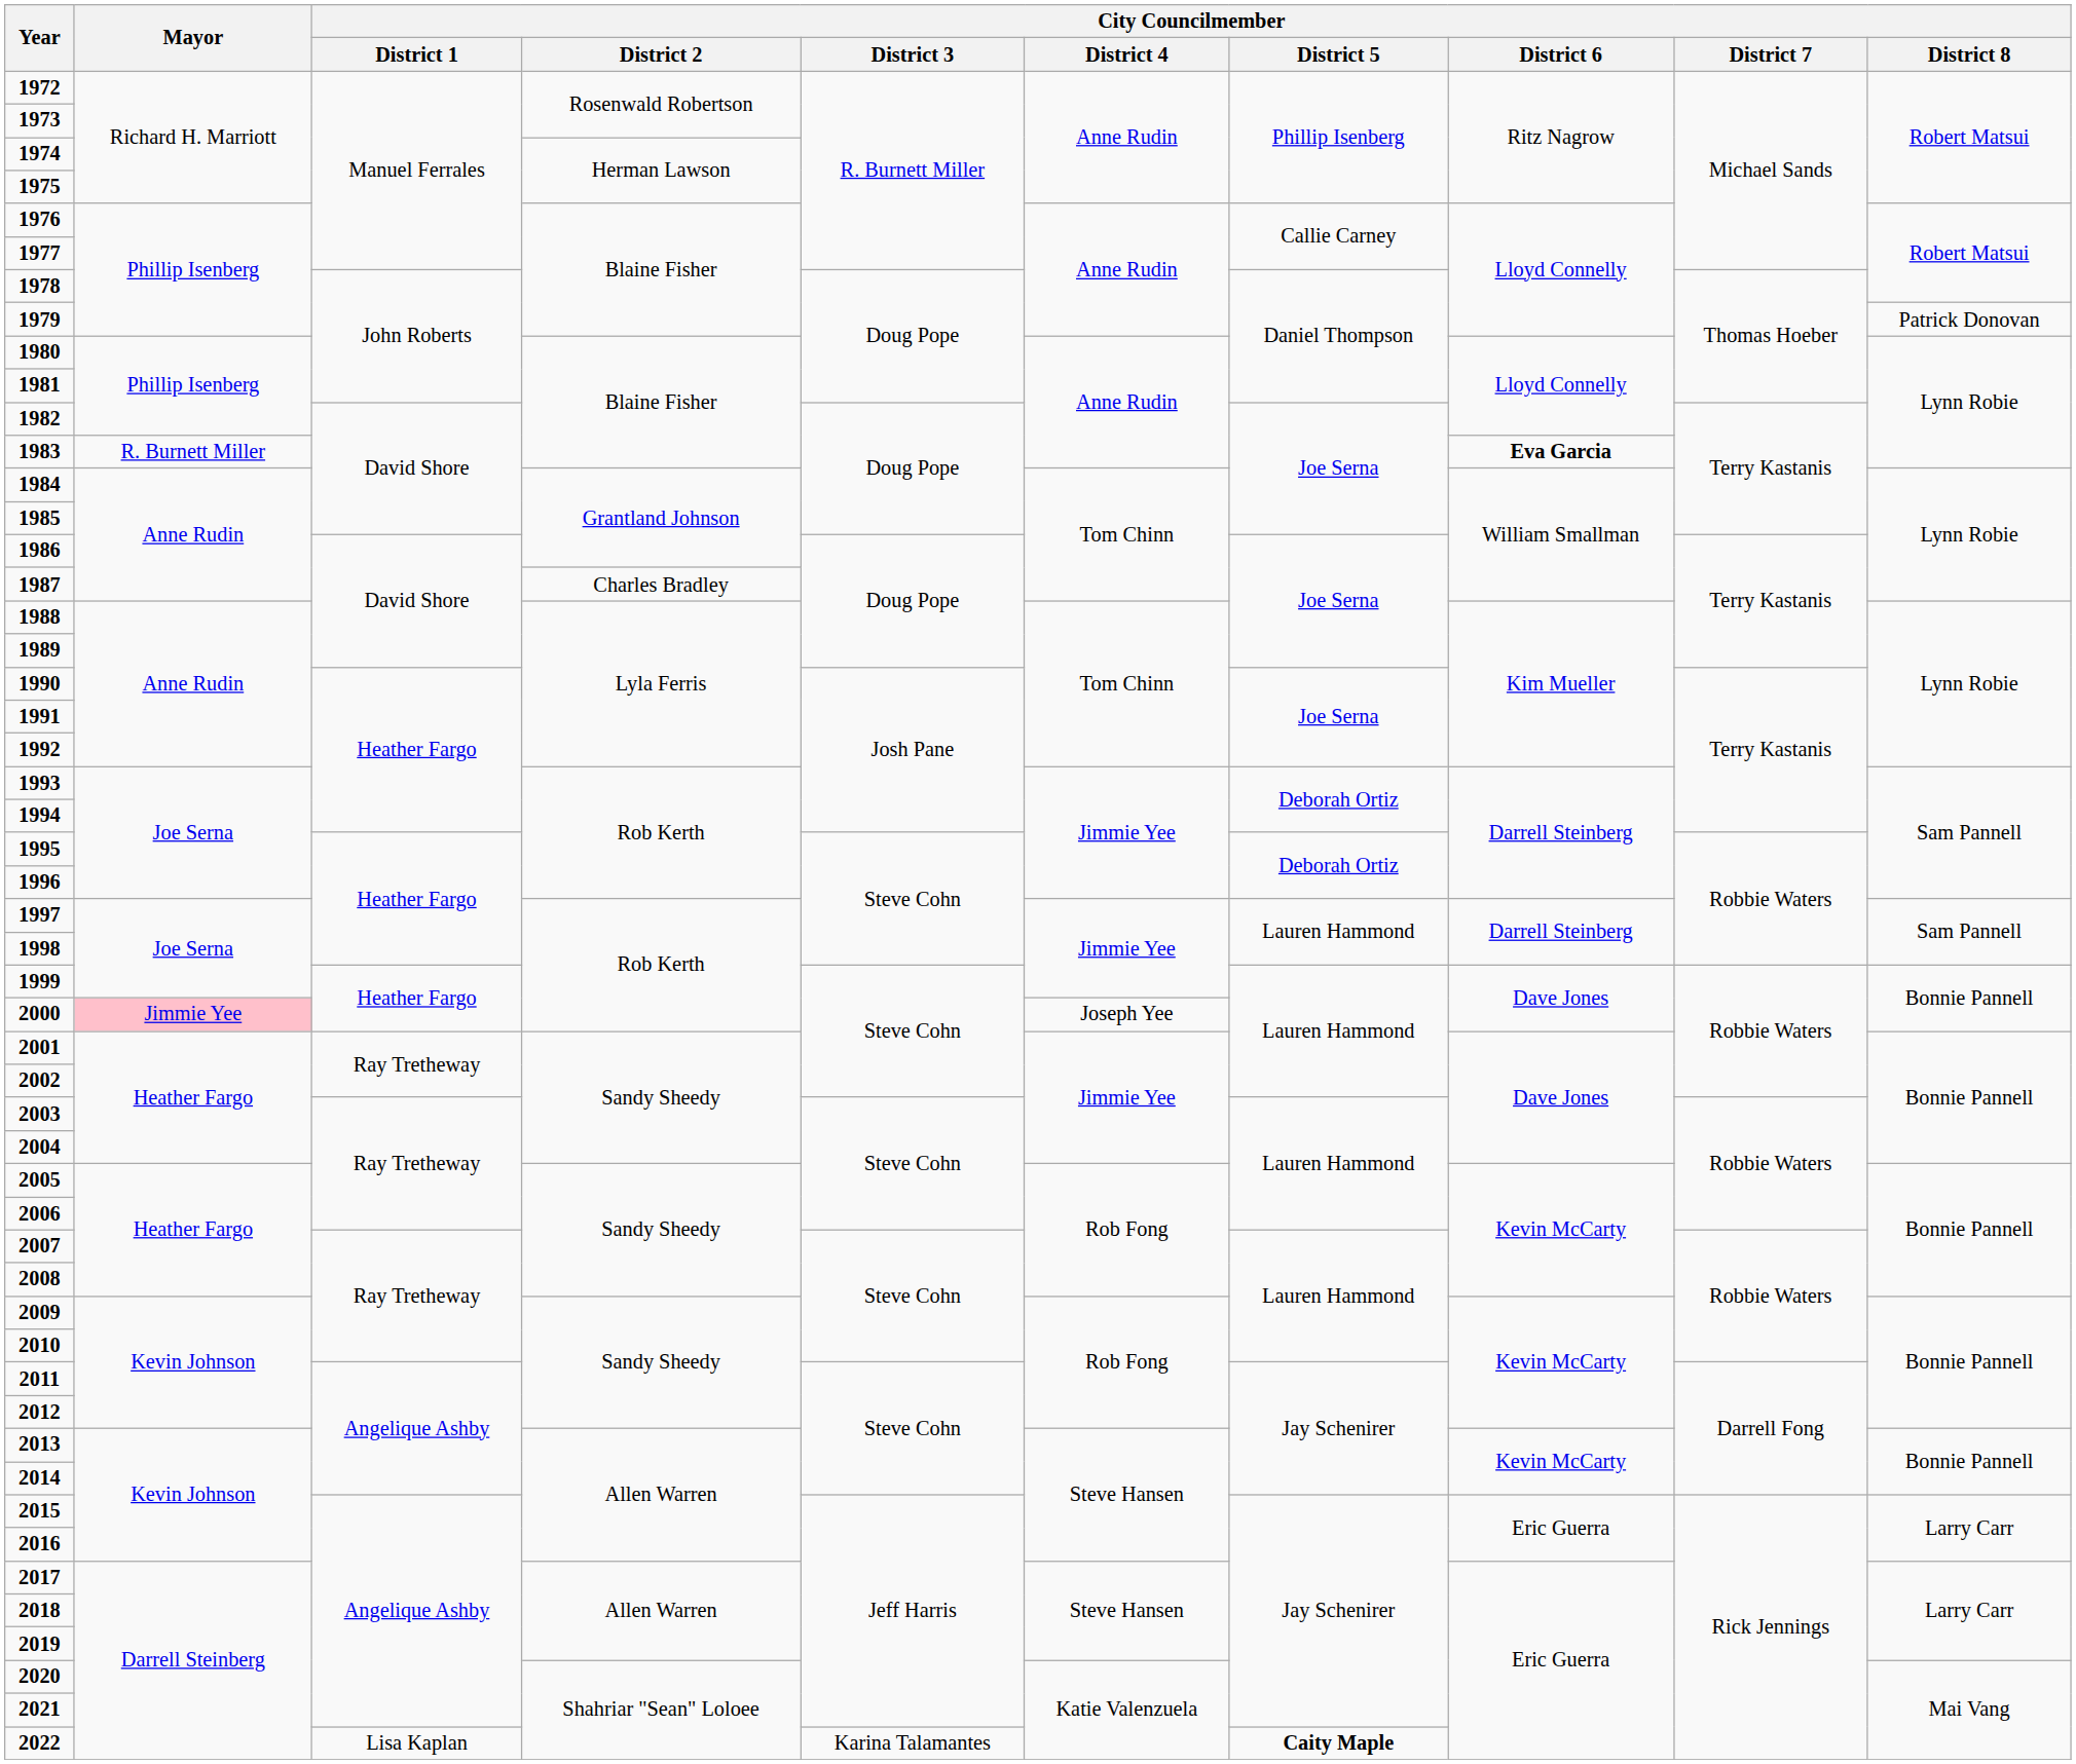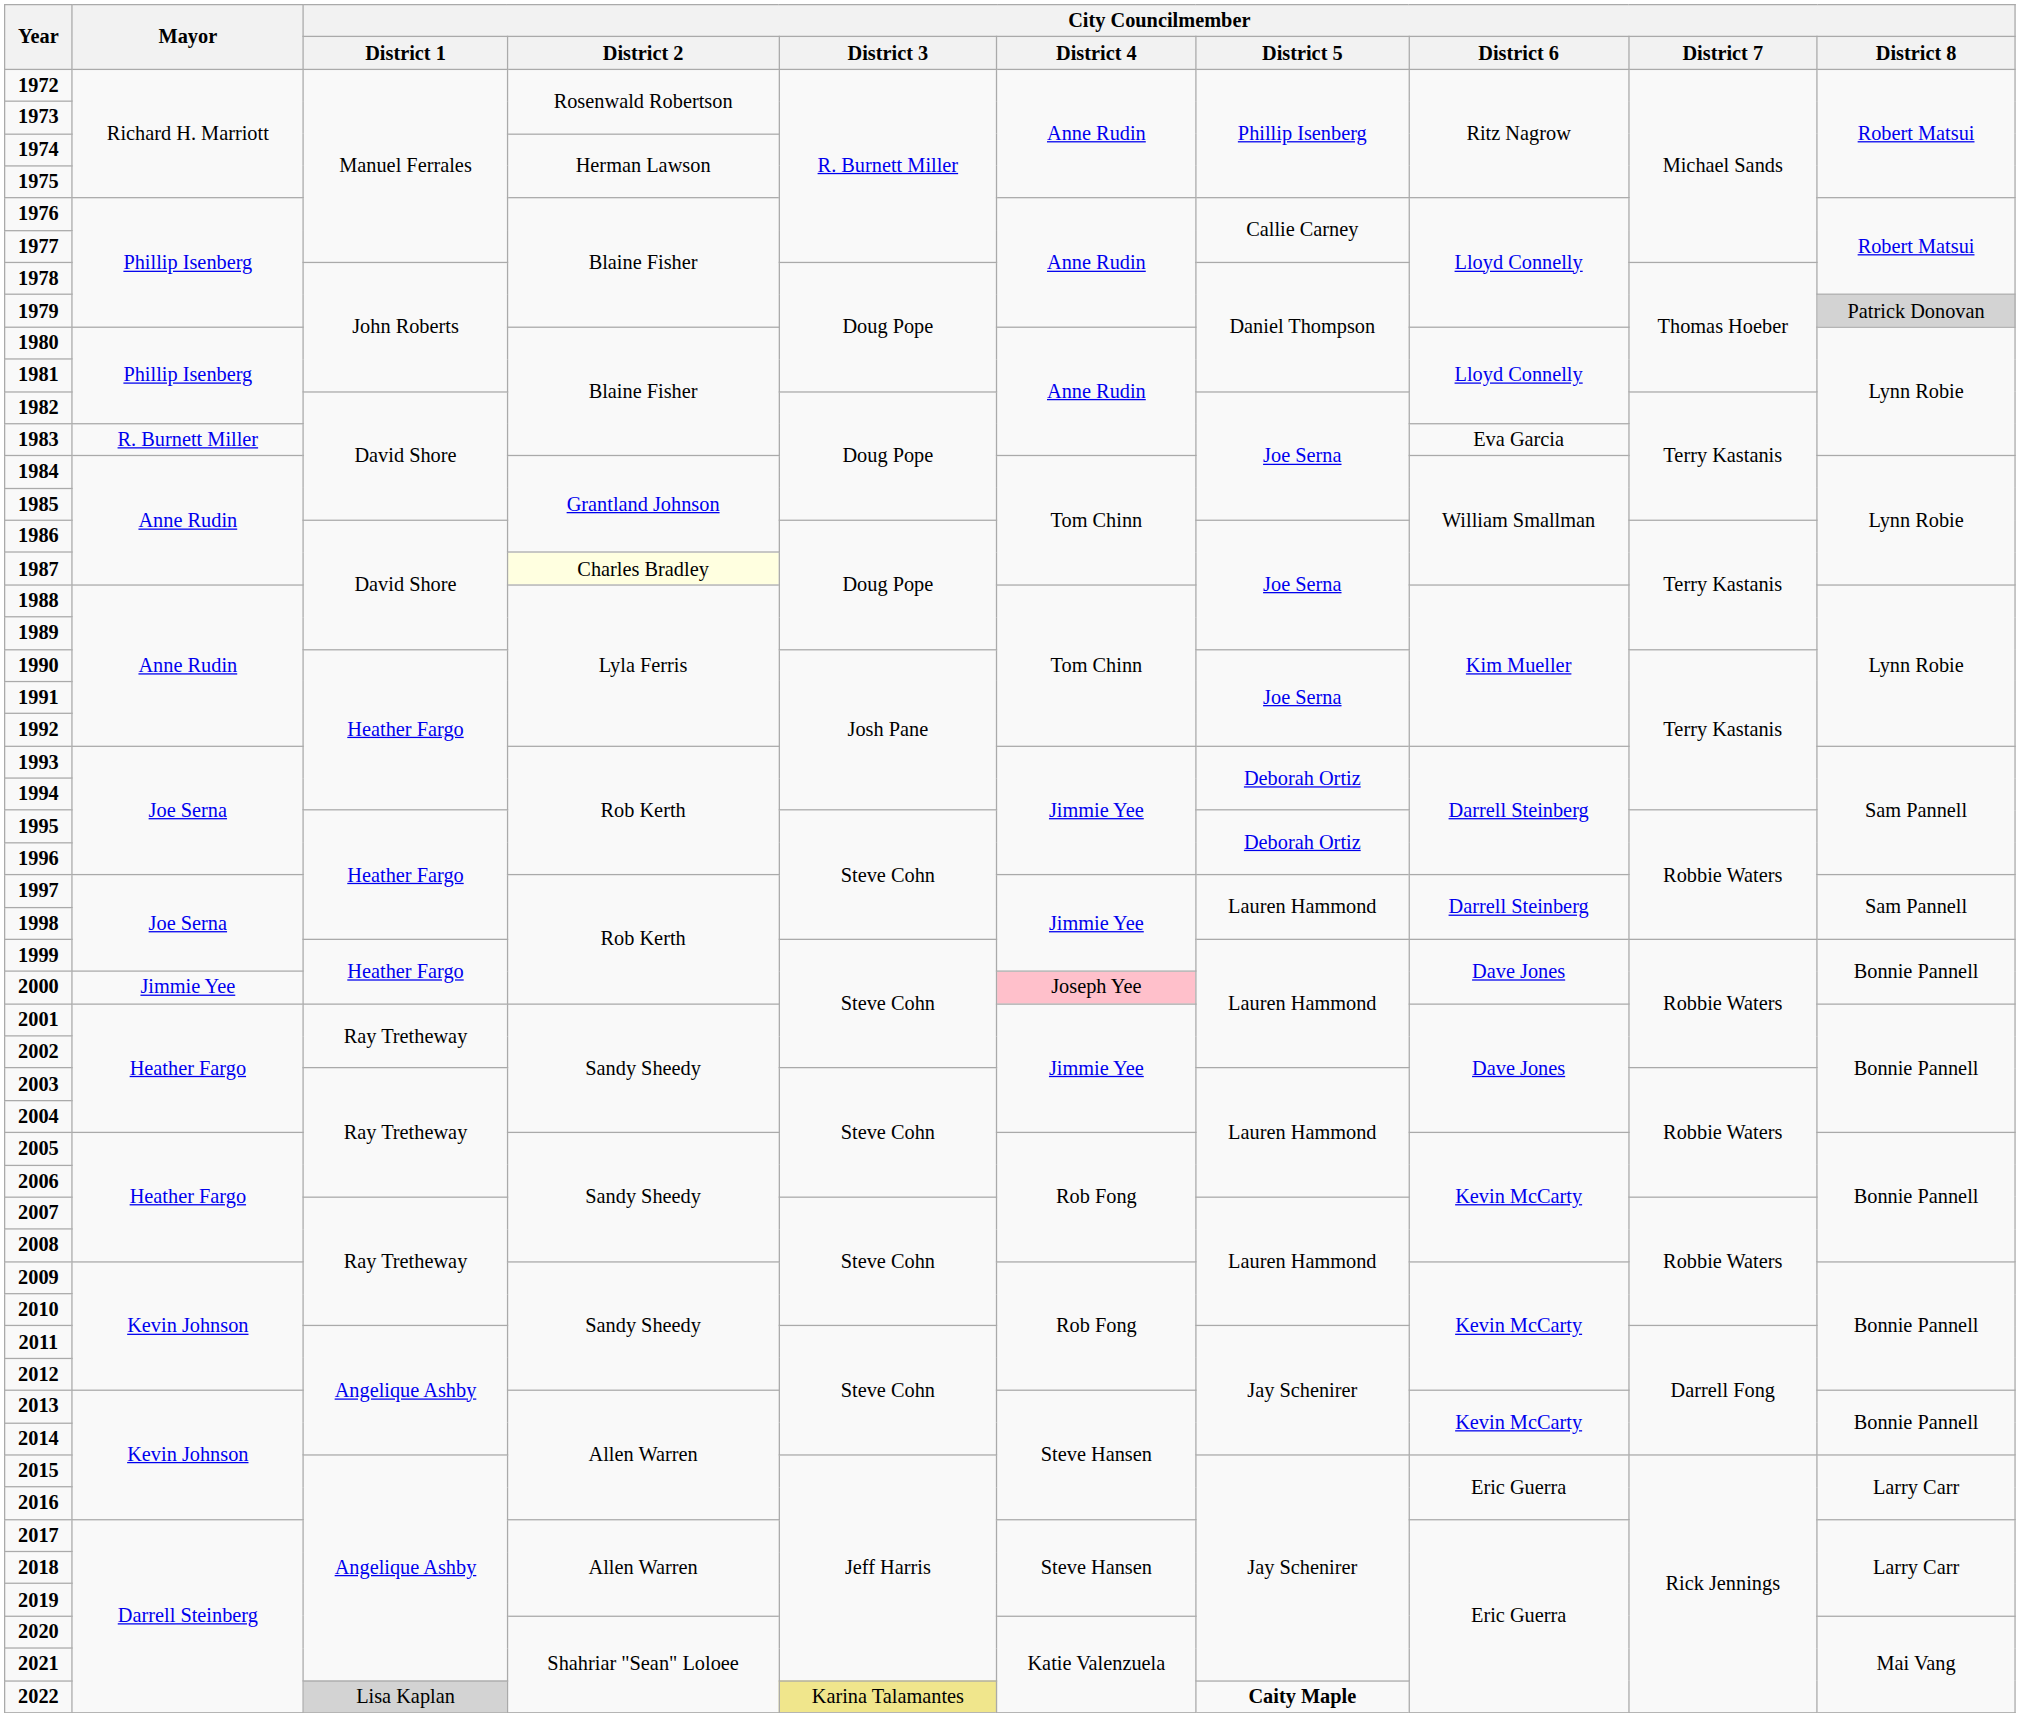1979 | City Councilmember / District 8: no background -> lightgrey background
1983 | City Councilmember / District 6: bold -> normal
1987 | City Councilmember / District 2: no background -> lightyellow background
2000 | Mayor: pink background -> no background
2000 | City Councilmember / District 4: no background -> pink background
2022 | City Councilmember / District 1: no background -> lightgrey background
2022 | City Councilmember / District 3: no background -> khaki background
